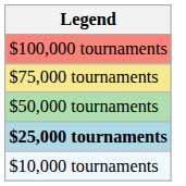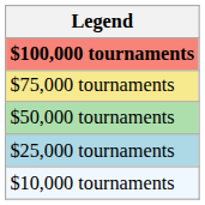row 2 | column 1: normal -> bold
row 5 | column 1: bold -> normal
